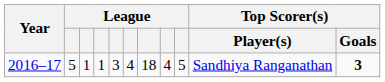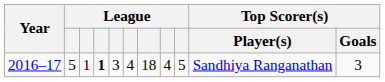2016–17 | column 4: normal -> bold
2016–17 | Top Scorer(s) / Goals: bold -> normal
